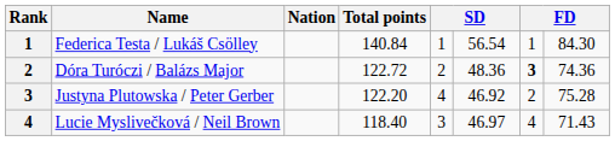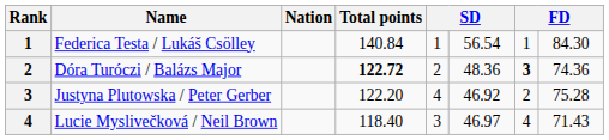Dóra Turóczi / Balázs Major | Total points: normal -> bold
